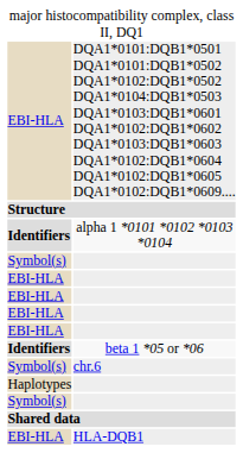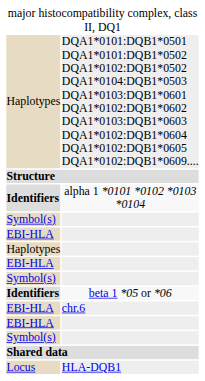row 2 | column 1: EBI-HLA -> Haplotypes
row 7 | column 1: EBI-HLA -> Haplotypes
row 9 | column 1: EBI-HLA -> Symbol(s)
row 11 | column 1: Symbol(s) -> EBI-HLA
row 12 | column 1: Haplotypes -> EBI-HLA
row 15 | column 1: EBI-HLA -> Locus
